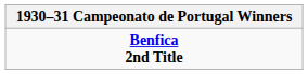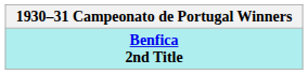row 2 | column 1: no background -> paleturquoise background
